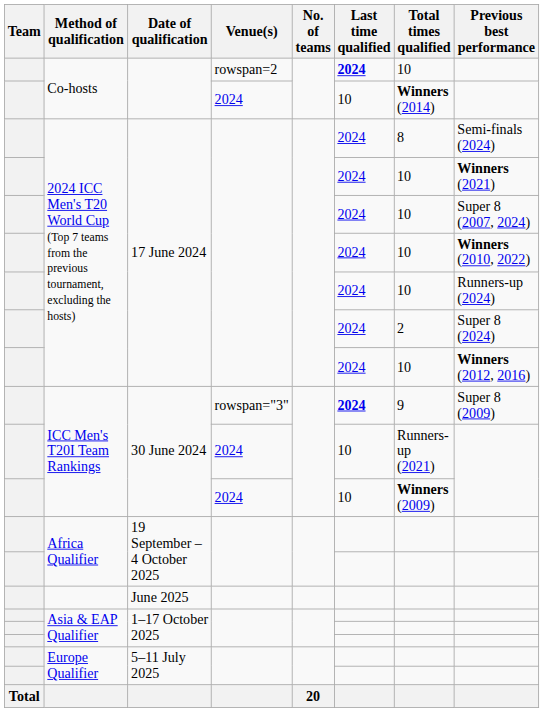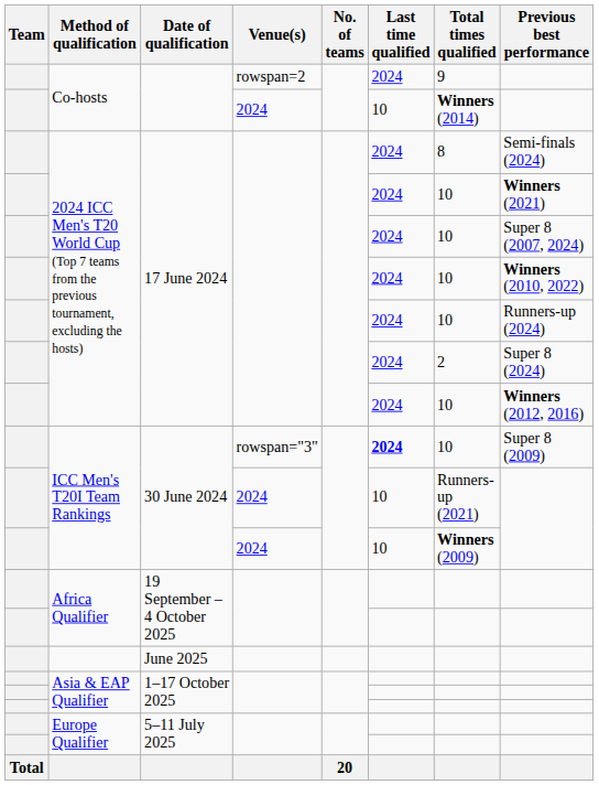Co-hosts / rowspan=2 | Last time qualified: bold -> normal
Co-hosts / rowspan=2 | Total times qualified: 10 -> 9
ICC Men's T20I Team Rankings / rowspan="3" | Total times qualified: 9 -> 10
